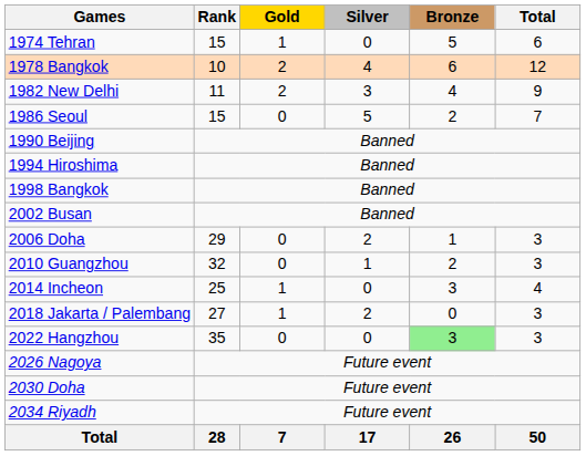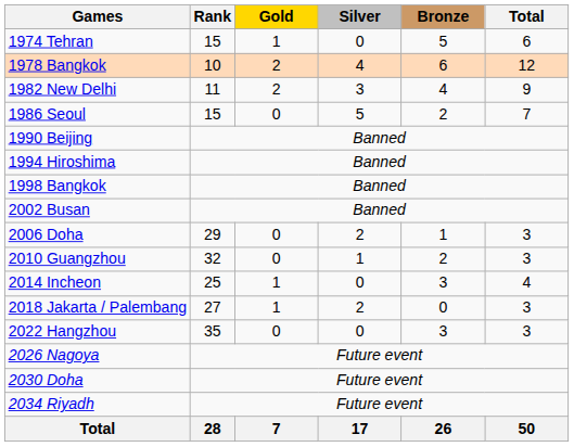2022 Hangzhou | Bronze: lightgreen background -> no background
